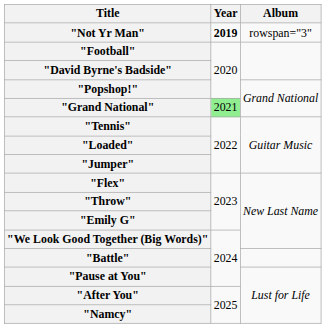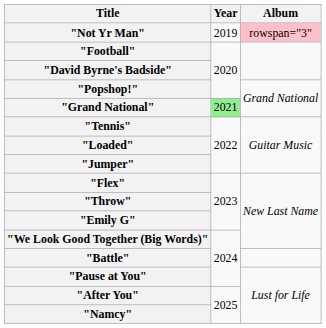"Not Yr Man" | Year: bold -> normal
"Not Yr Man" | Album: no background -> pink background
